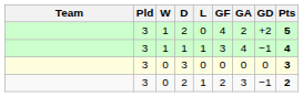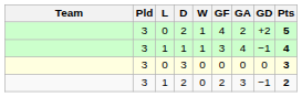columns swapped: W <-> L
